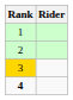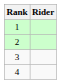3 | Rank: gold background -> no background
4 | Rank: bold -> normal
